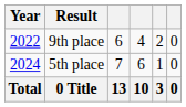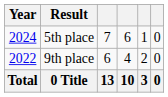rows swapped: 9th place <-> 5th place
